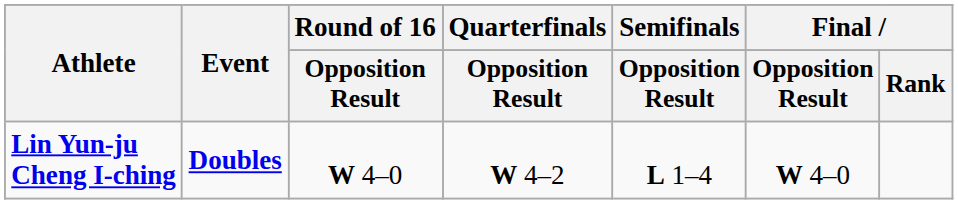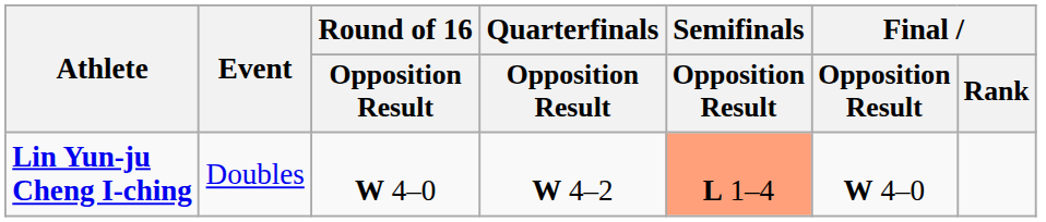Lin Yun-ju Cheng I-ching | Event: bold -> normal
Lin Yun-ju Cheng I-ching | Semifinals / Opposition Result: no background -> lightsalmon background
